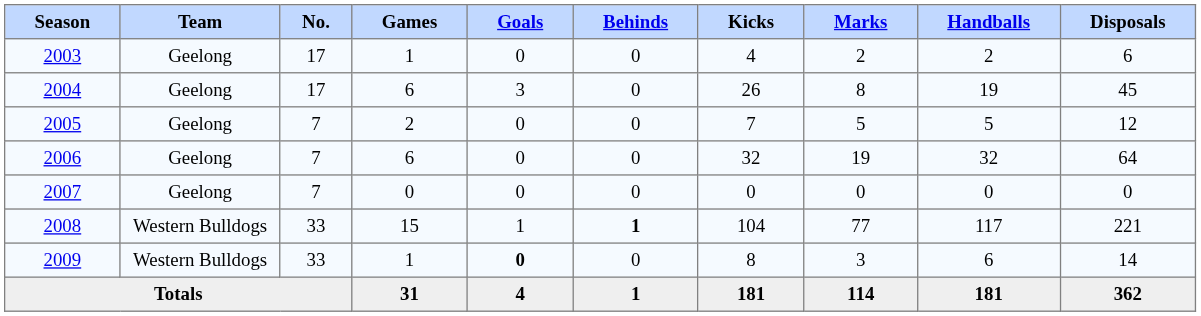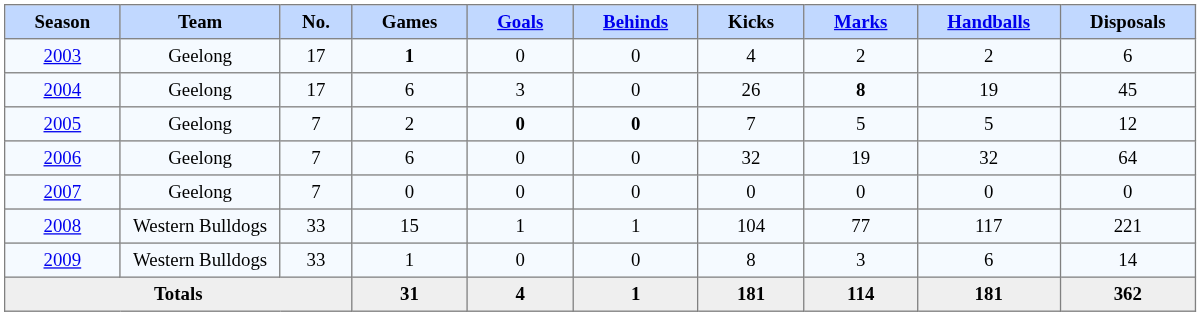2003 | Games: normal -> bold
2004 | Marks: normal -> bold
2005 | Goals: normal -> bold
2005 | Behinds: normal -> bold
2008 | Behinds: bold -> normal
2009 | Goals: bold -> normal
